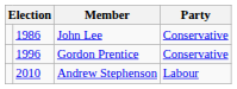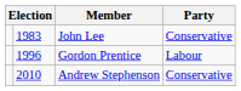John Lee | column 2: 1986 -> 1983
Gordon Prentice | Party: Conservative -> Labour
Andrew Stephenson | Party: Labour -> Conservative
